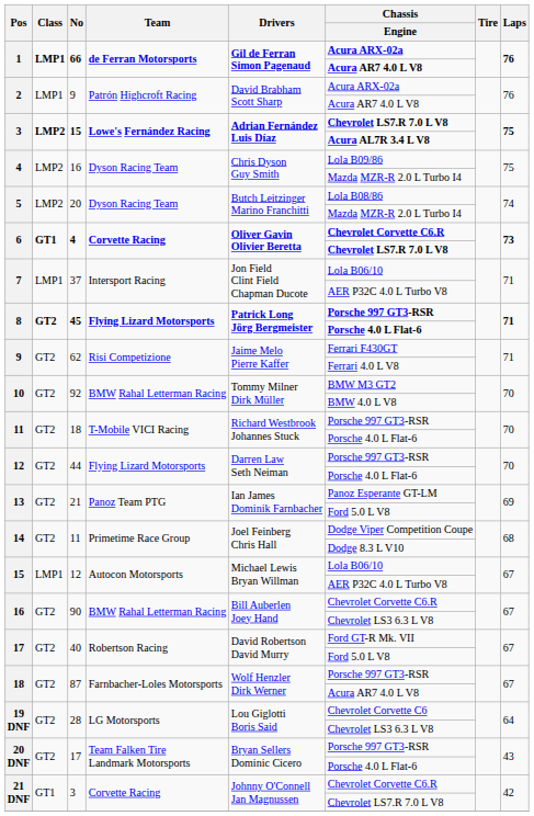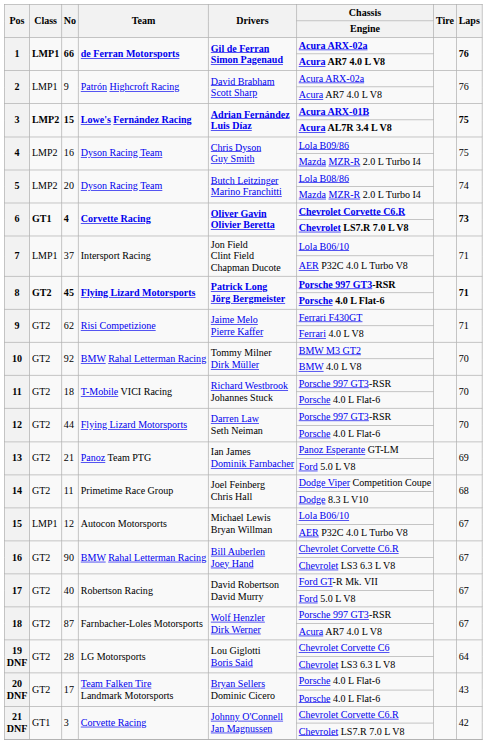row 7 | Chassis / Engine: Chevrolet LS7.R 7.0 L V8 -> Acura ARX-01B
row 41 | Chassis / Engine: Porsche 997 GT3-RSR -> Porsche 4.0 L Flat-6
